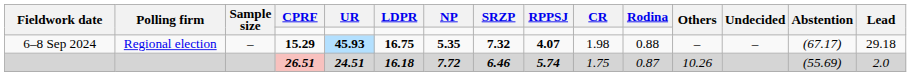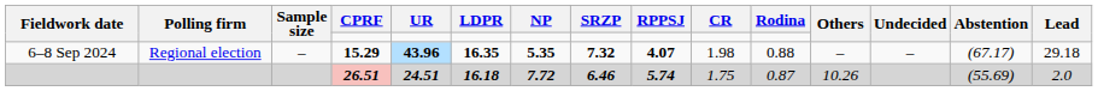6–8 Sep 2024 | UR: 45.93 -> 43.96
6–8 Sep 2024 | LDPR: 16.75 -> 16.35
